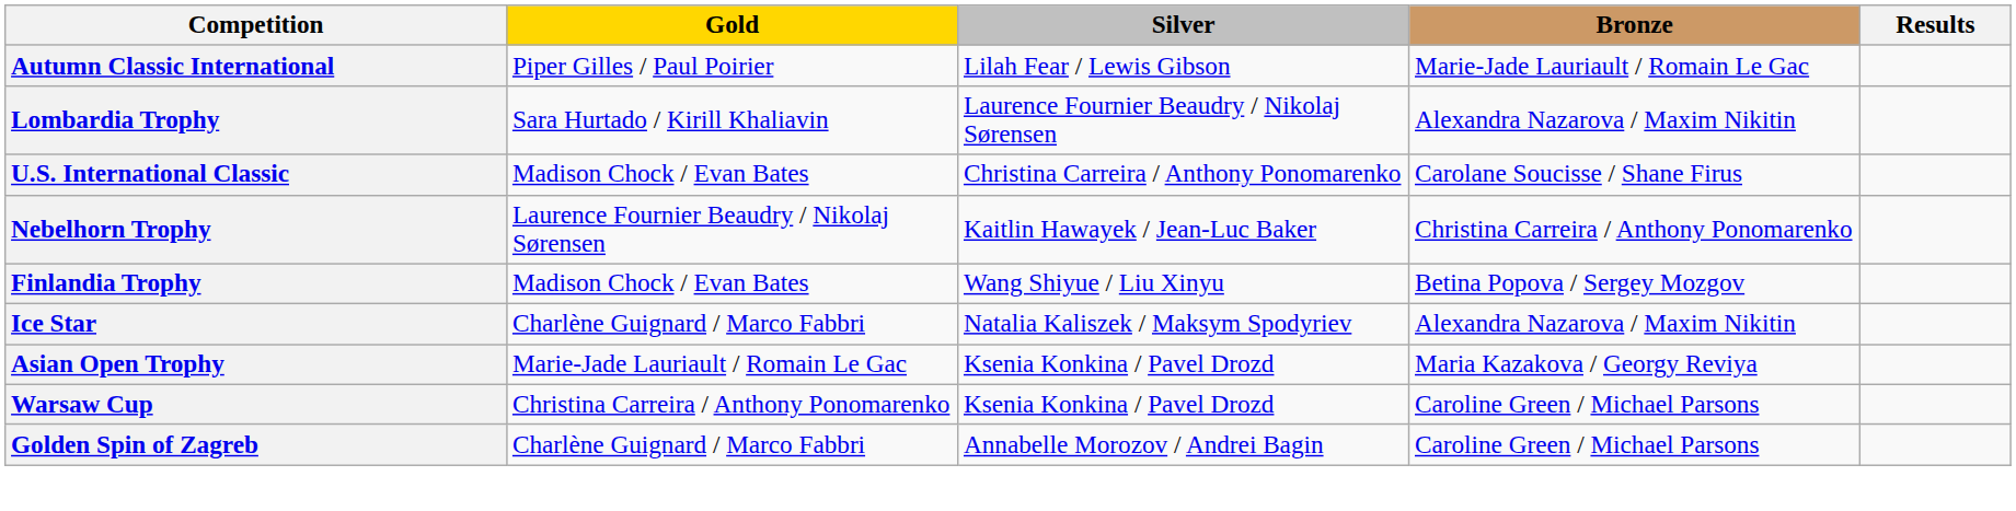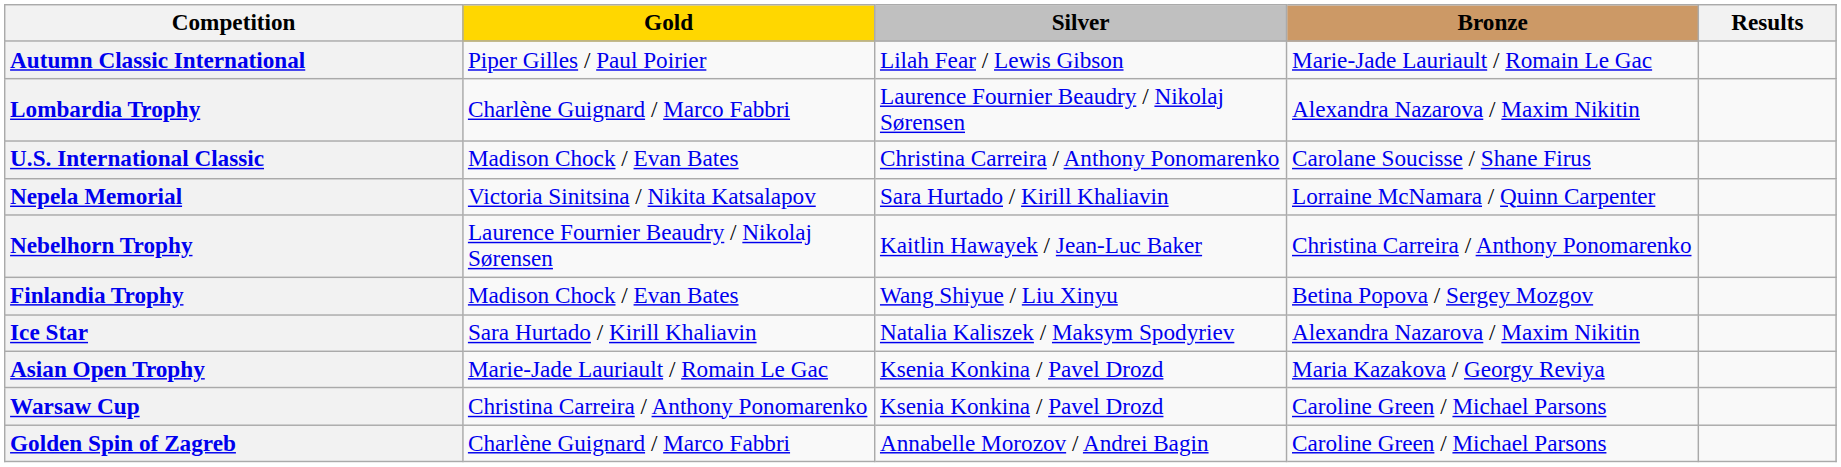Lombardia Trophy | Gold: Sara Hurtado / Kirill Khaliavin -> Charlène Guignard / Marco Fabbri
+ row: Nepela Memorial | Victoria Sinitsina / Nikita Katsalapov | Sara Hurtado / Kirill Khaliavin | Lorraine McNamara / Quinn Carpenter
Ice Star | Gold: Charlène Guignard / Marco Fabbri -> Sara Hurtado / Kirill Khaliavin
